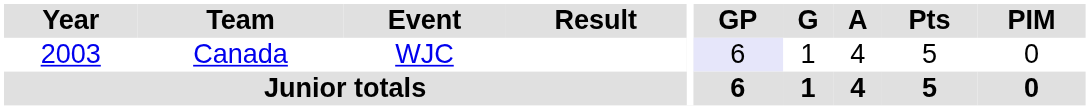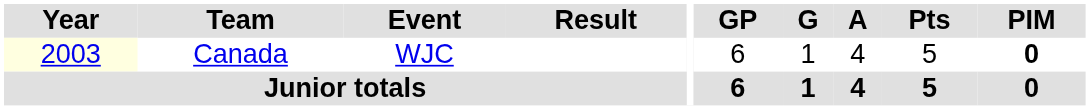Canada | Year: no background -> lightyellow background
Canada | GP: lavender background -> no background
Canada | PIM: normal -> bold
